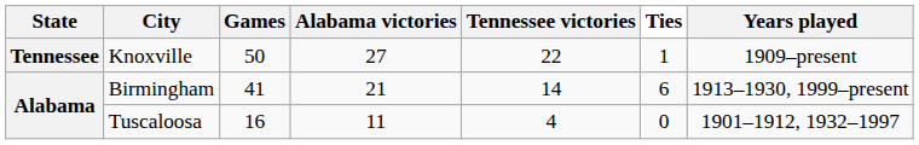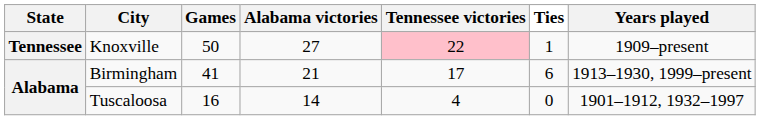Knoxville | Tennessee victories: no background -> pink background
Birmingham | Tennessee victories: 14 -> 17
Tuscaloosa | Alabama victories: 11 -> 14
